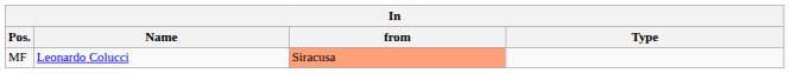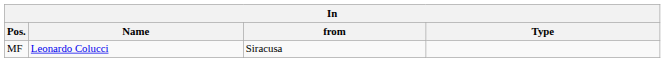MF | from: lightsalmon background -> no background
